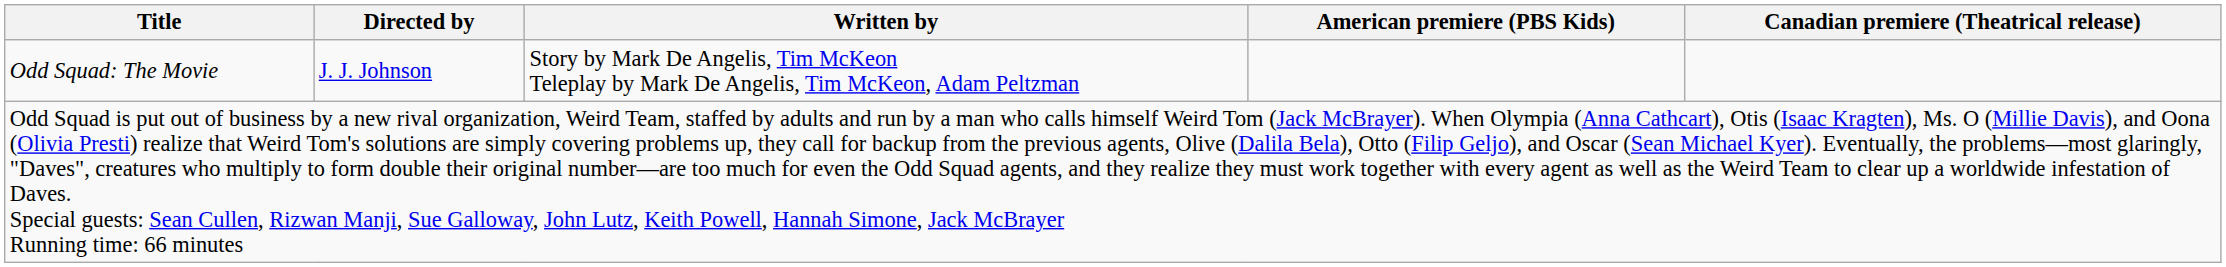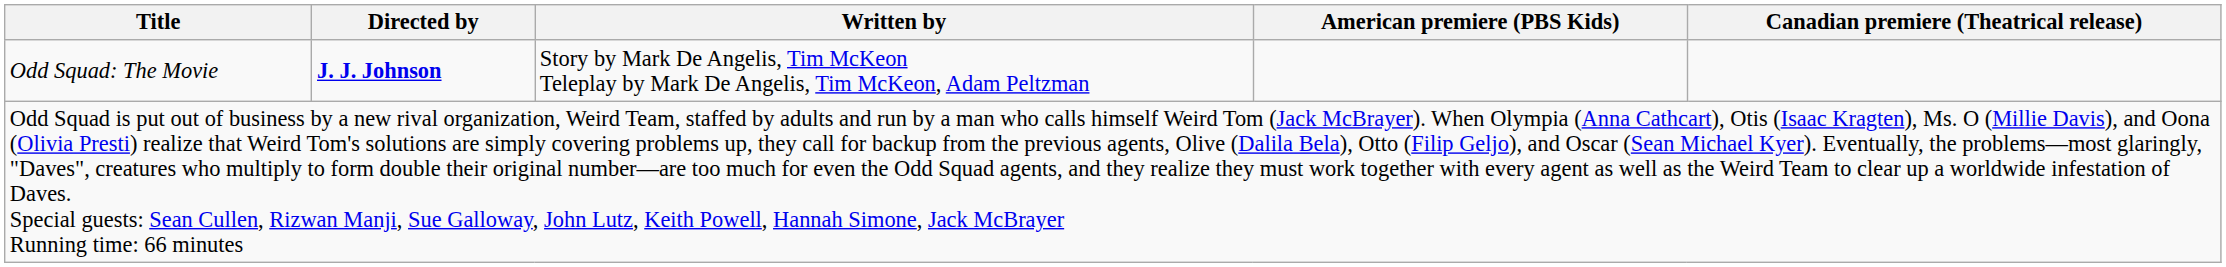Odd Squad: The Movie | Directed by: normal -> bold
